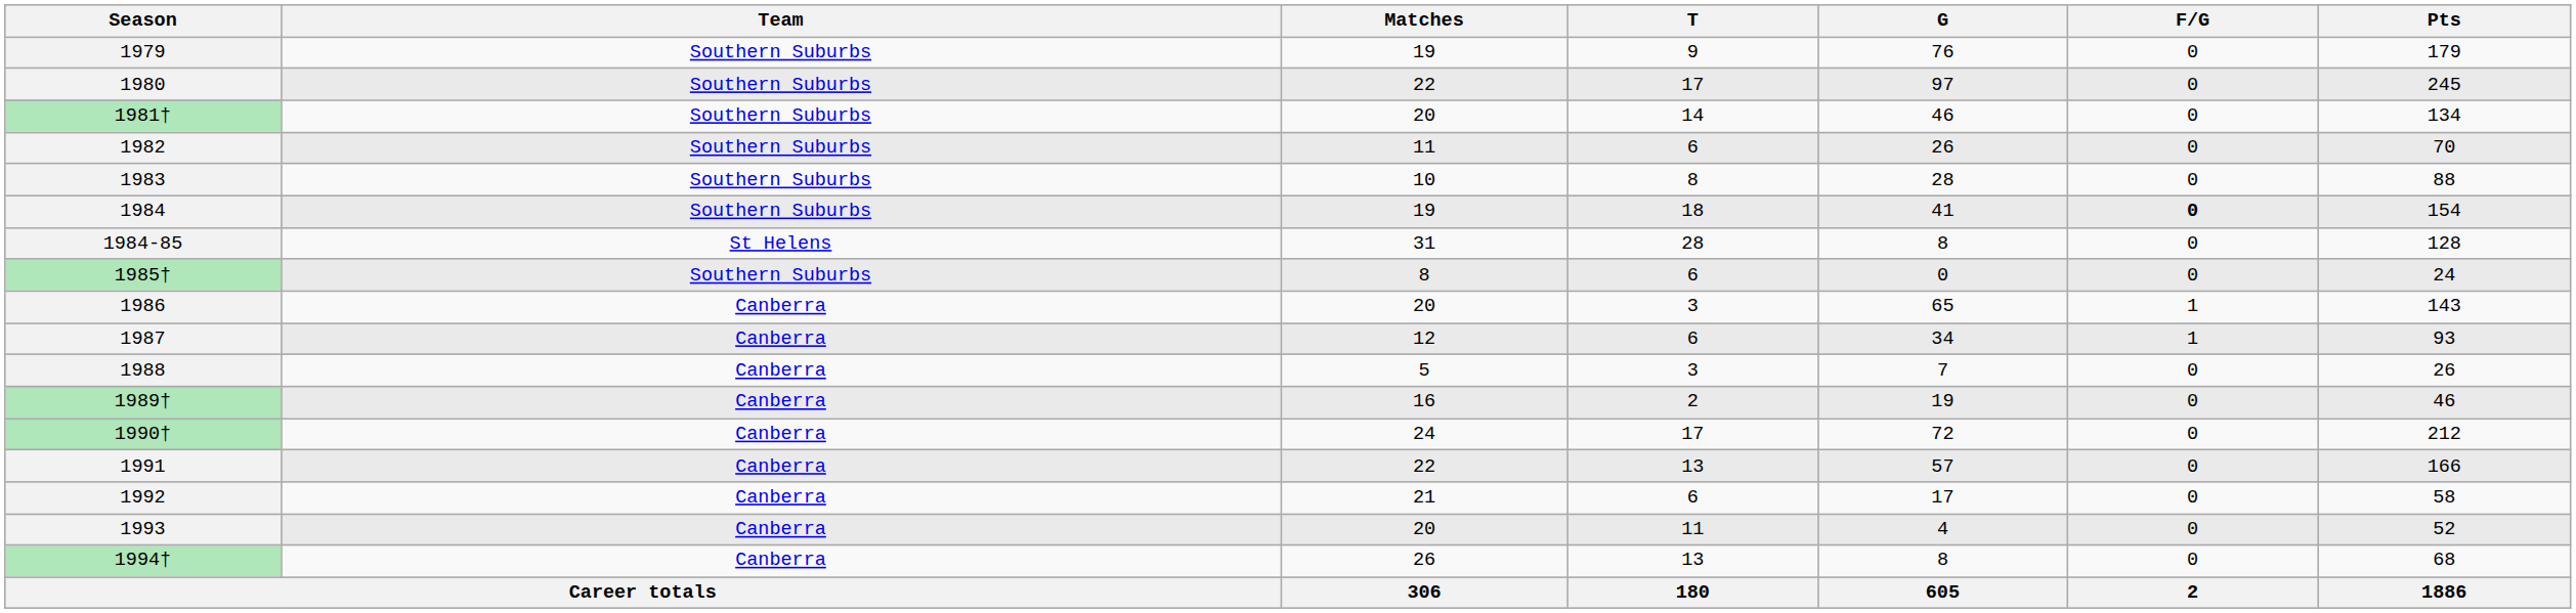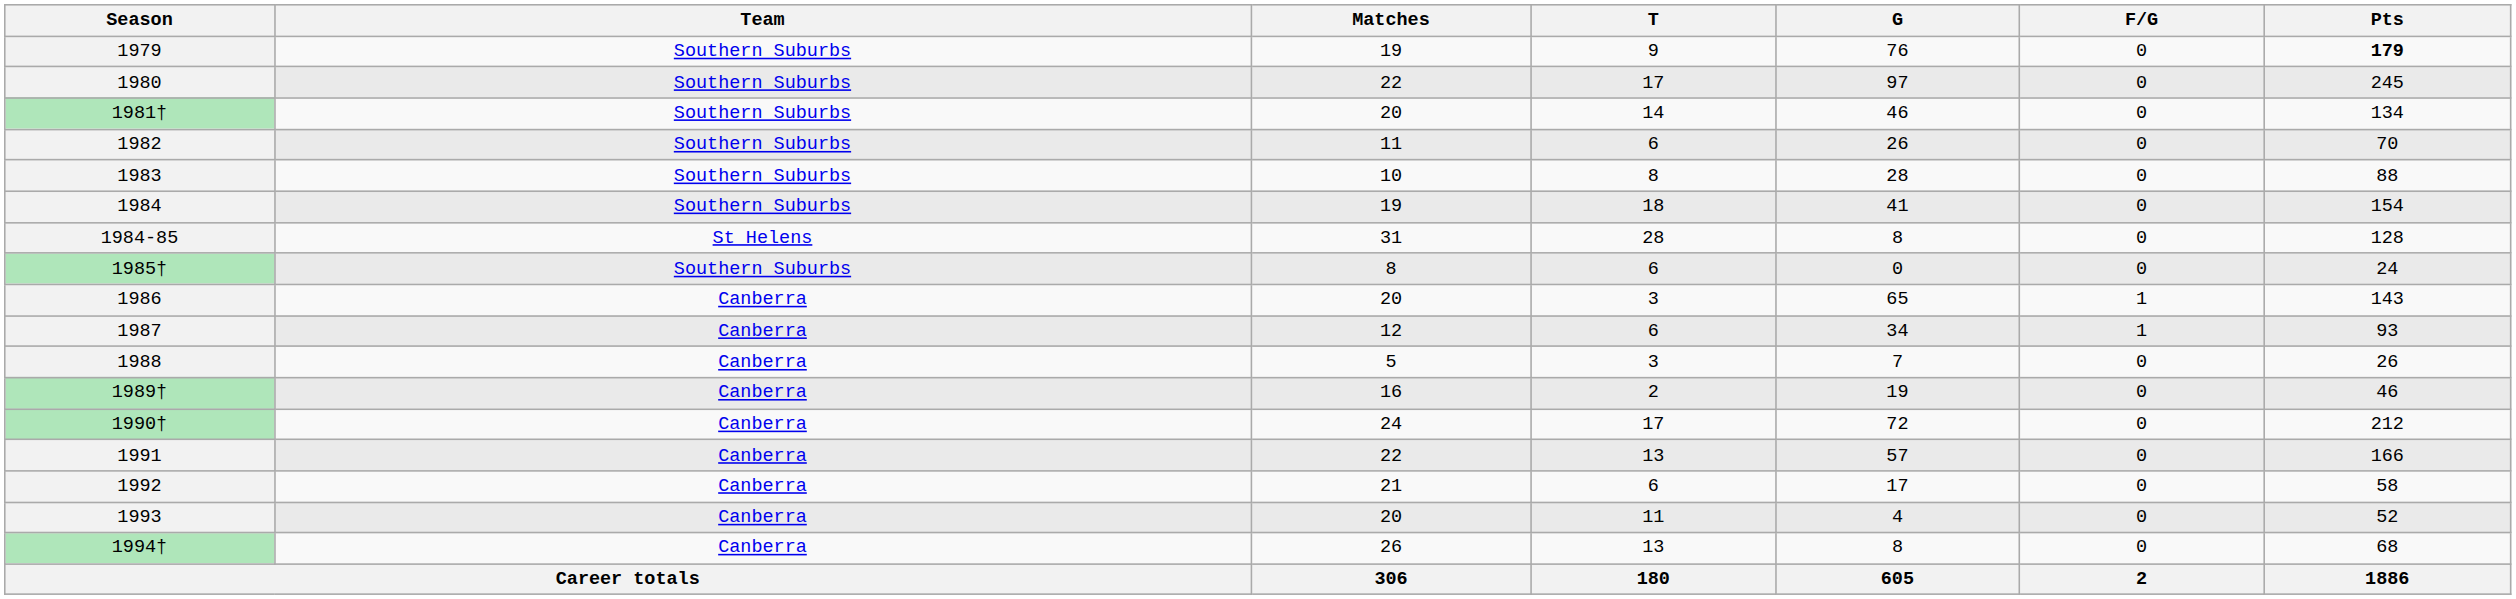1979 | Pts: normal -> bold
1984 | F/G: bold -> normal
